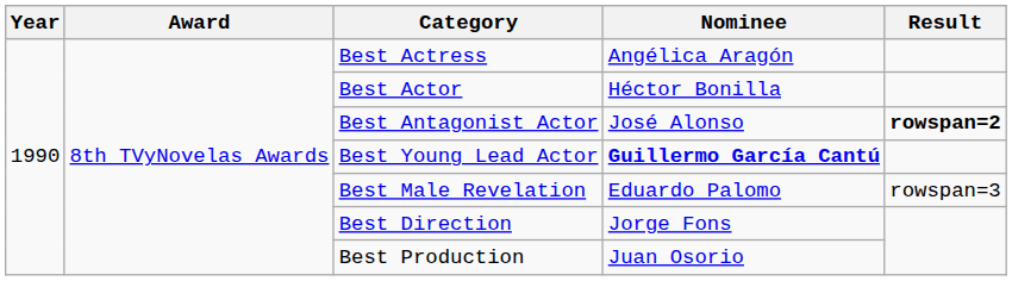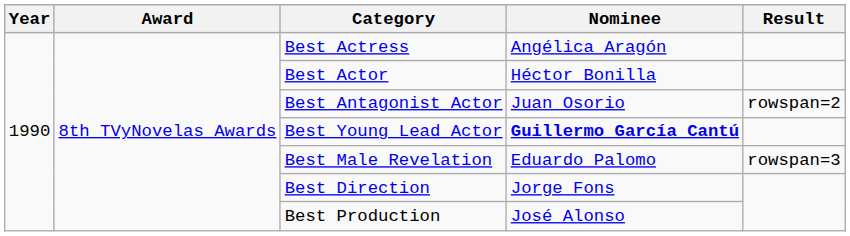Best Antagonist Actor | Nominee: José Alonso -> Juan Osorio
Best Antagonist Actor | Result: bold -> normal
Best Production | Nominee: Juan Osorio -> José Alonso
